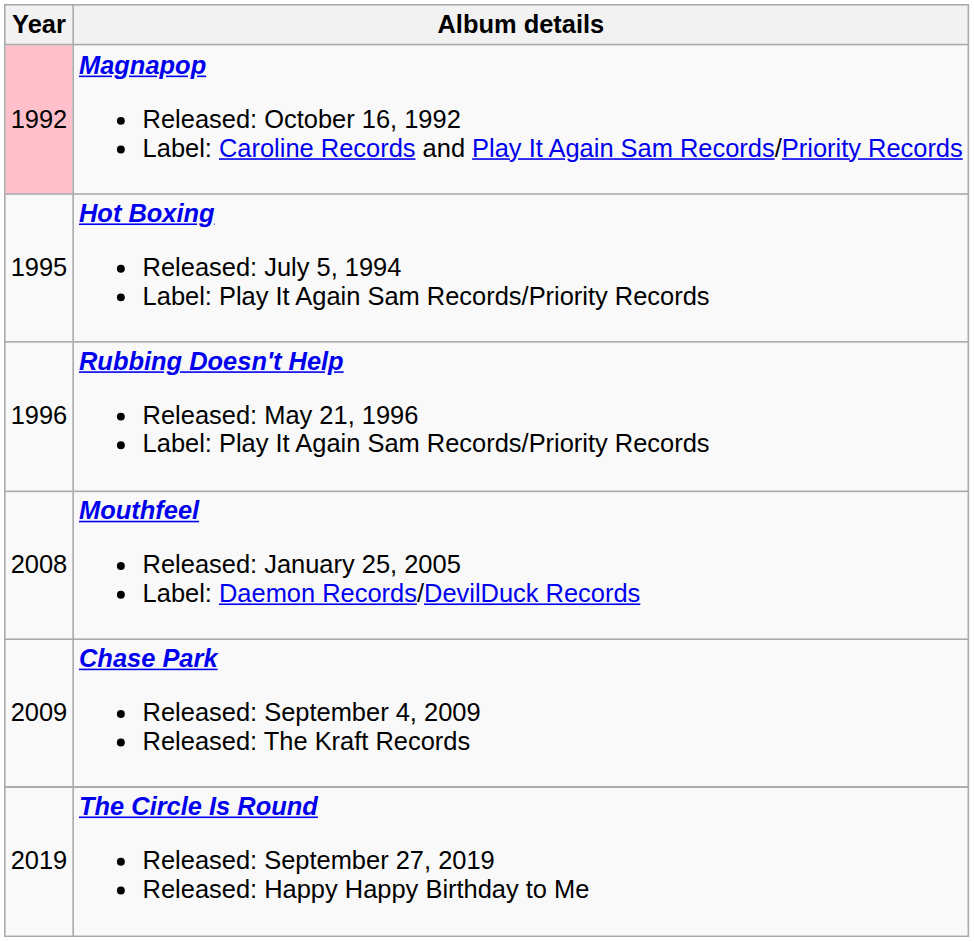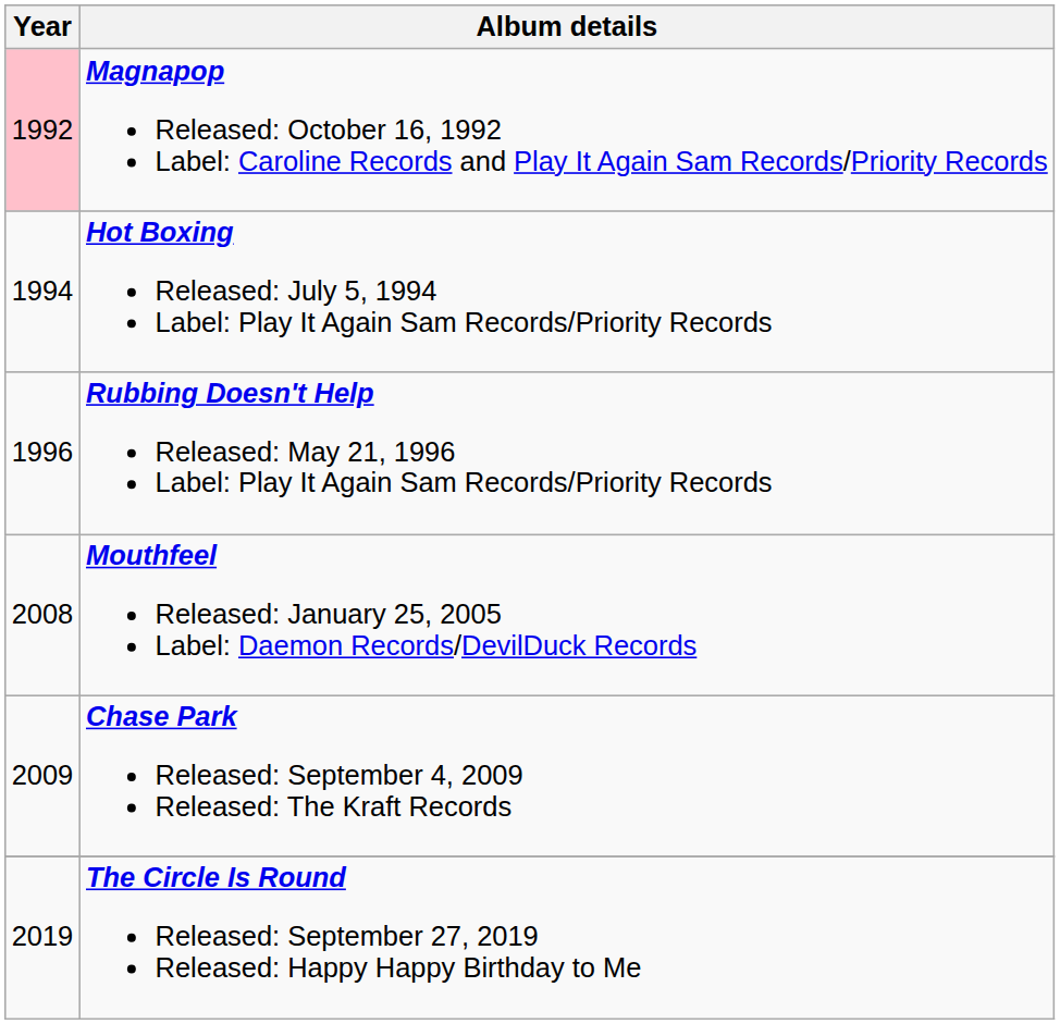row 3 | Year: 1995 -> 1994
